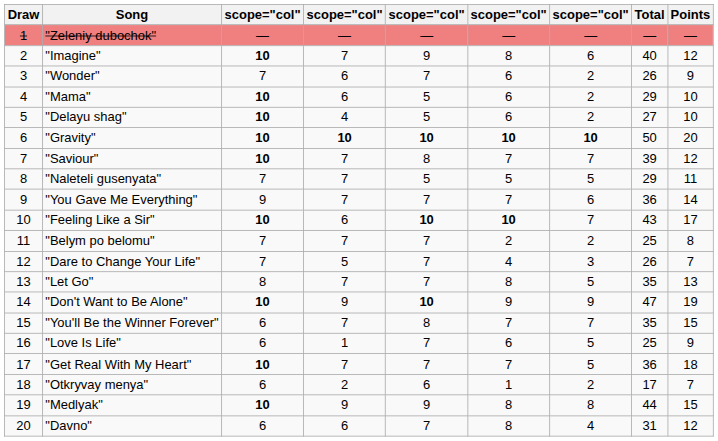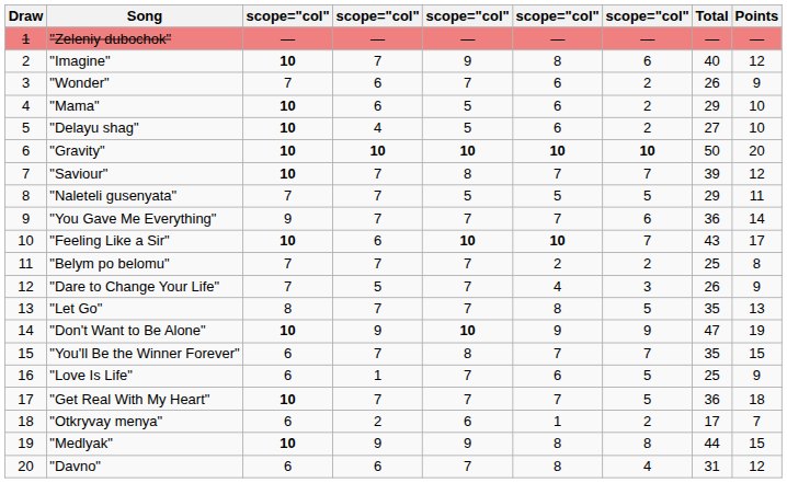"Dare to Change Your Life" | Points: 7 -> 9
